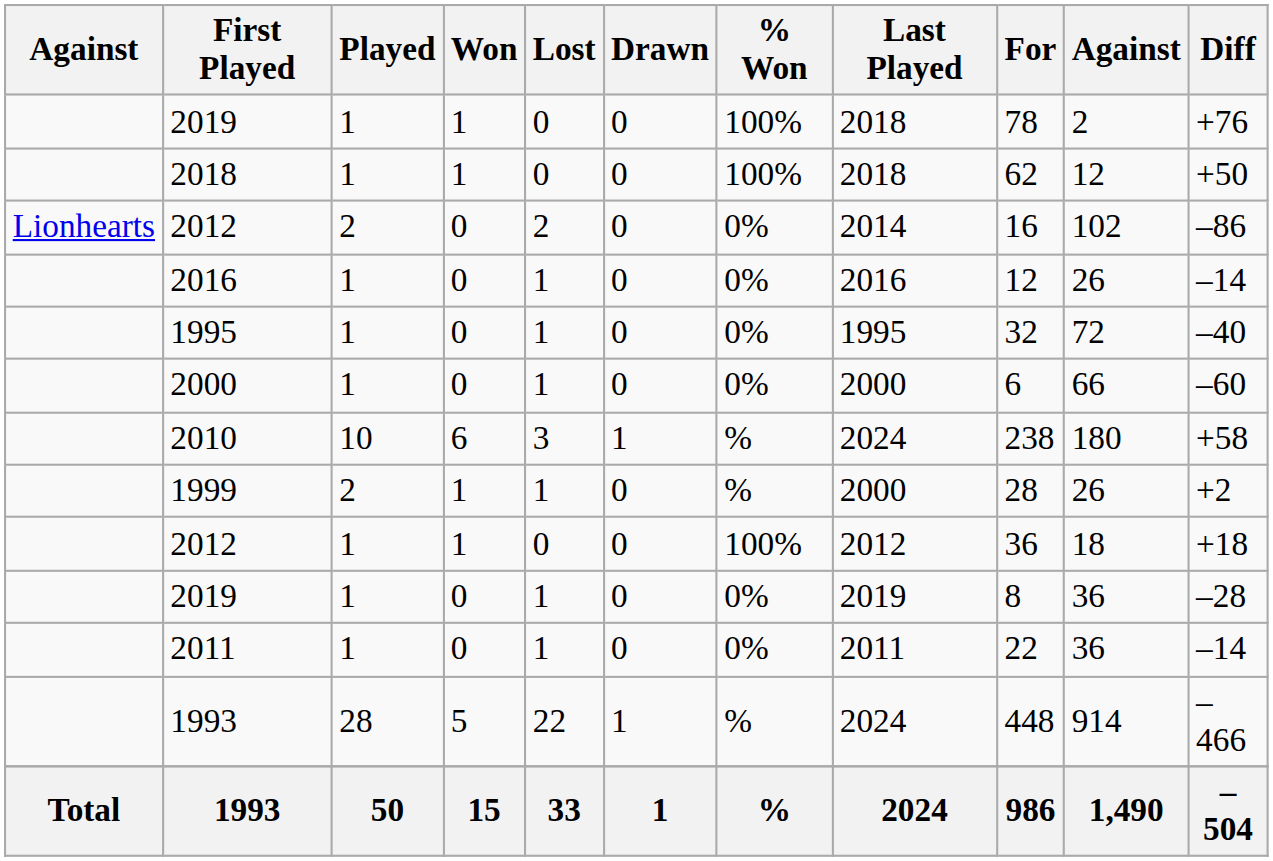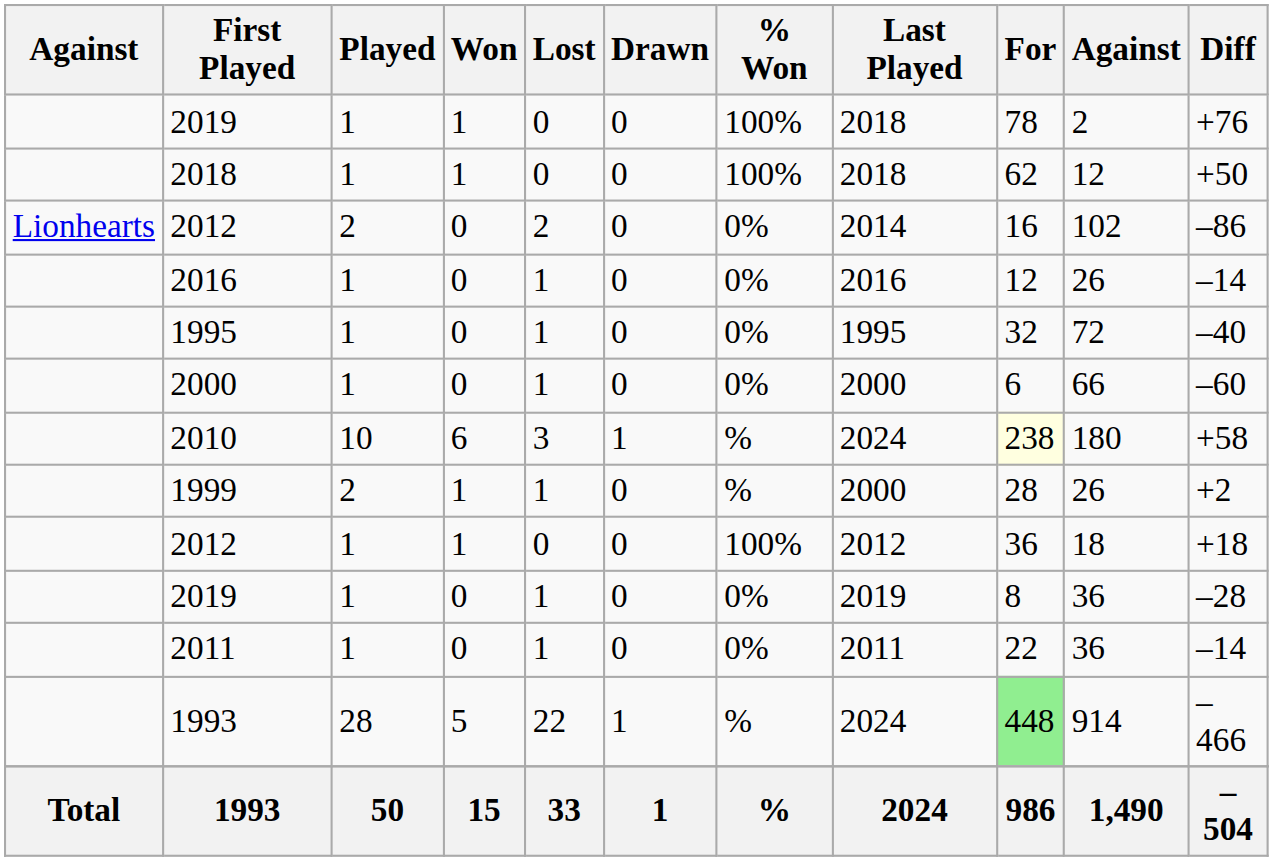2010 | For: no background -> lightyellow background
1993 / 5 | For: no background -> lightgreen background
